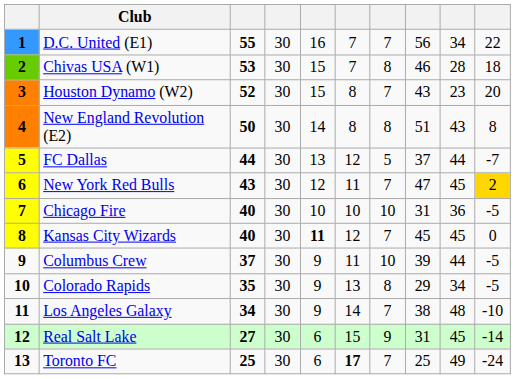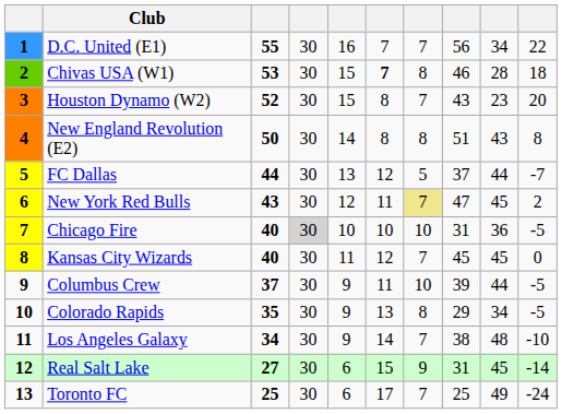Chivas USA (W1) | column 6: normal -> bold
New York Red Bulls | column 7: no background -> khaki background
New York Red Bulls | column 10: gold background -> no background
Chicago Fire | column 4: no background -> lightgrey background
Kansas City Wizards | column 5: bold -> normal
Toronto FC | column 6: bold -> normal
